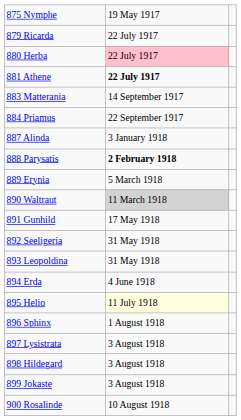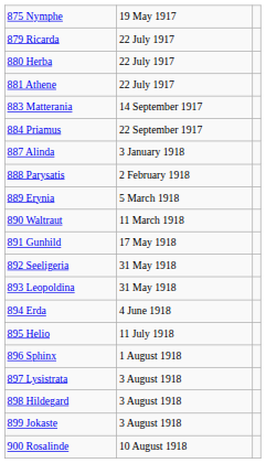880 Herba | column 2: pink background -> no background
881 Athene | column 2: bold -> normal
888 Parysatis | column 2: bold -> normal
890 Waltraut | column 2: lightgrey background -> no background
895 Helio | column 2: lightyellow background -> no background
